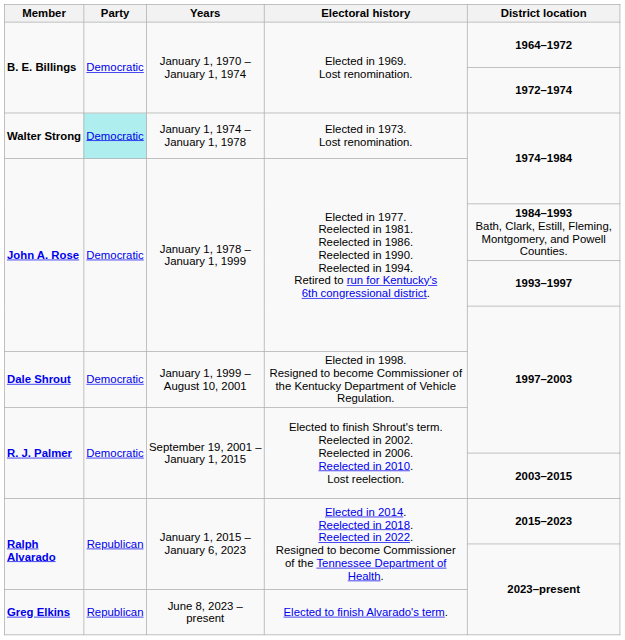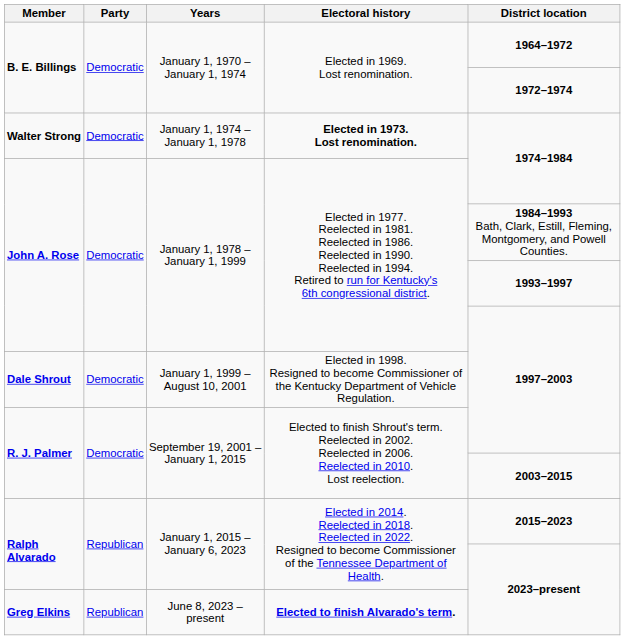Walter Strong | Party: paleturquoise background -> no background
Walter Strong | Electoral history: normal -> bold
Greg Elkins | Electoral history: normal -> bold
